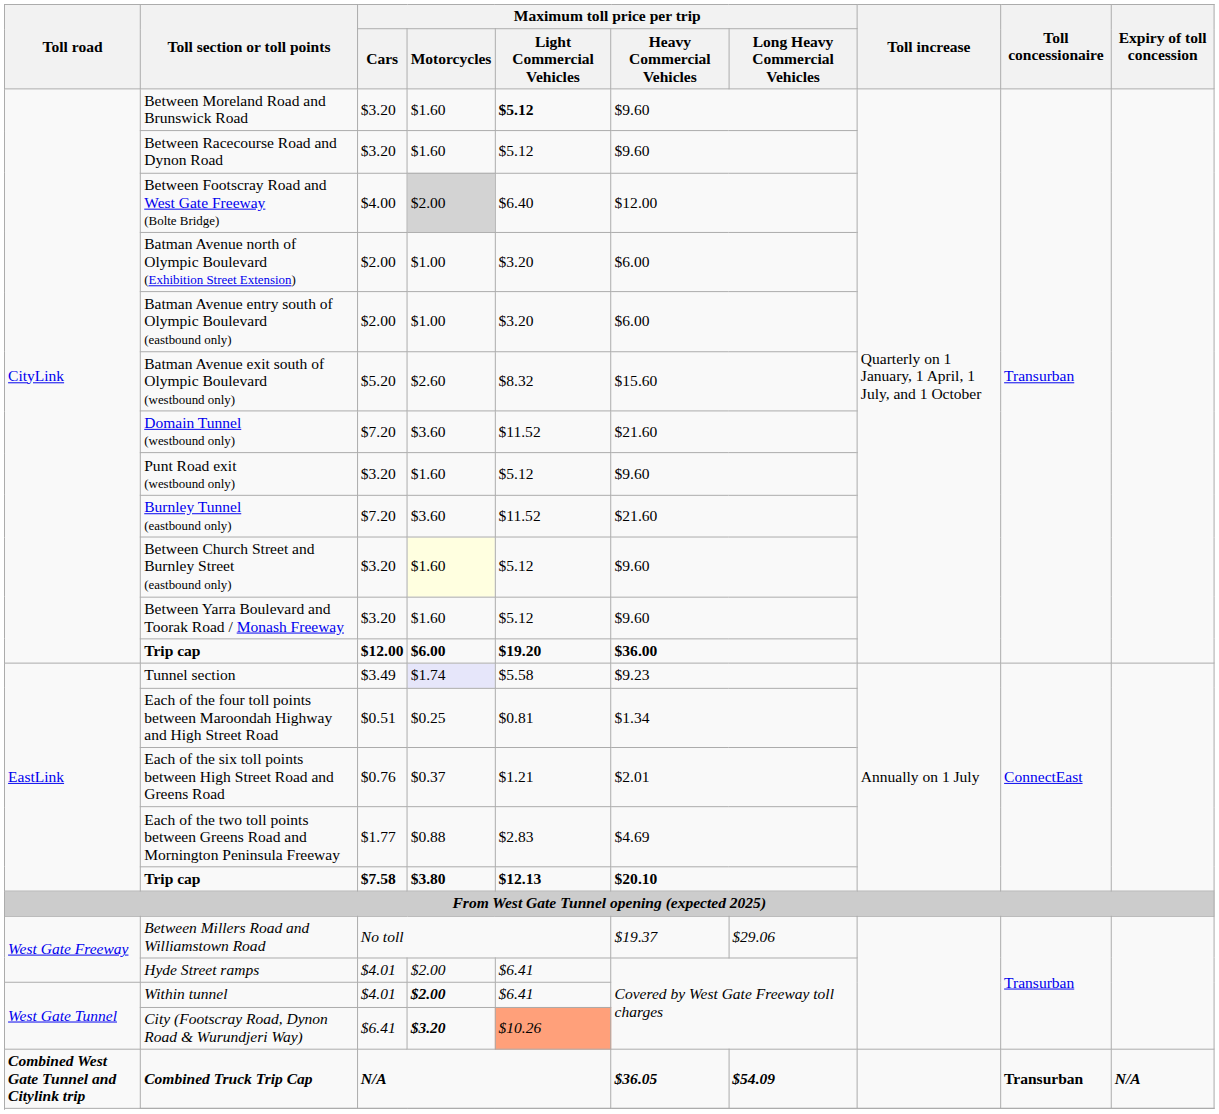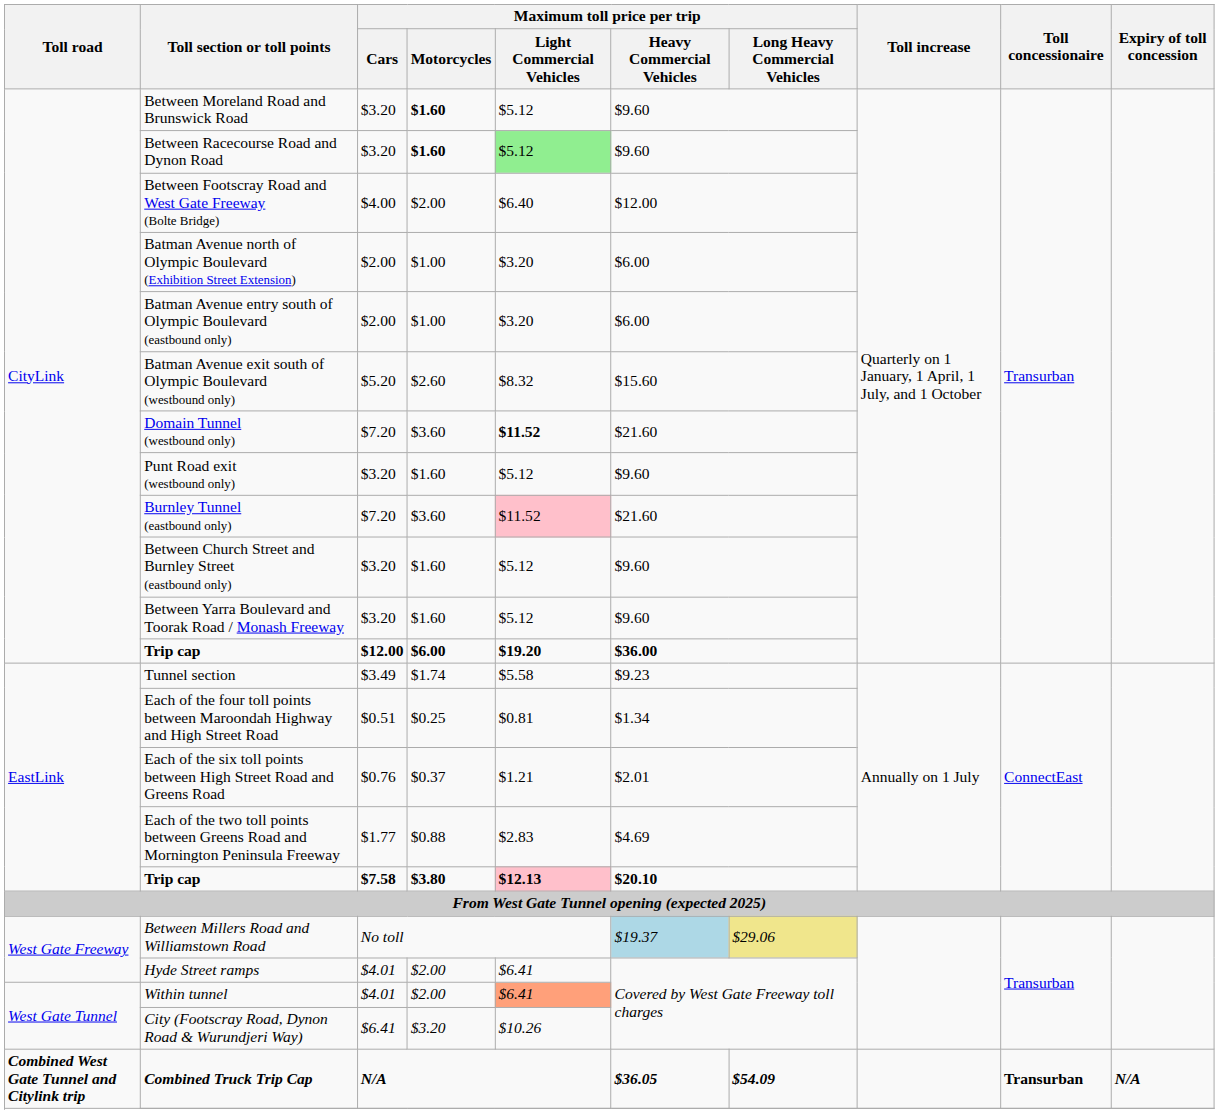Between Moreland Road and Brunswick Road | Maximum toll price per trip / Motorcycles: normal -> bold
Between Moreland Road and Brunswick Road | Maximum toll price per trip / Light Commercial Vehicles: bold -> normal
Between Racecourse Road and Dynon Road | Maximum toll price per trip / Motorcycles: normal -> bold
Between Racecourse Road and Dynon Road | Maximum toll price per trip / Light Commercial Vehicles: no background -> lightgreen background
Between Footscray Road and West Gate Freeway (Bolte Bridge) | Maximum toll price per trip / Motorcycles: lightgrey background -> no background
Domain Tunnel (westbound only) | Maximum toll price per trip / Light Commercial Vehicles: normal -> bold
Burnley Tunnel (eastbound only) | Maximum toll price per trip / Light Commercial Vehicles: no background -> pink background
Between Church Street and Burnley Street (eastbound only) | Maximum toll price per trip / Motorcycles: lightyellow background -> no background
Tunnel section | Maximum toll price per trip / Motorcycles: lavender background -> no background
Trip cap / $7.58 | Maximum toll price per trip / Light Commercial Vehicles: no background -> pink background
Between Millers Road and Williamstown Road | Maximum toll price per trip / Heavy Commercial Vehicles: no background -> lightblue background
Between Millers Road and Williamstown Road | Maximum toll price per trip / Long Heavy Commercial Vehicles: no background -> khaki background
Within tunnel | Maximum toll price per trip / Motorcycles: bold -> normal
Within tunnel | Maximum toll price per trip / Light Commercial Vehicles: no background -> lightsalmon background
City (Footscray Road, Dynon Road & Wurundjeri Way) | Maximum toll price per trip / Motorcycles: bold -> normal
City (Footscray Road, Dynon Road & Wurundjeri Way) | Maximum toll price per trip / Light Commercial Vehicles: lightsalmon background -> no background
